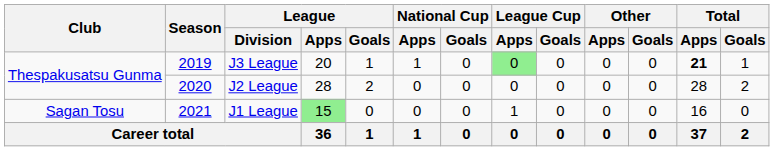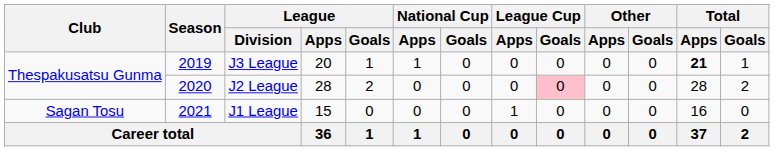J3 League | League Cup / Apps: lightgreen background -> no background
J2 League | League Cup / Goals: no background -> pink background
J1 League | League / Apps: lightgreen background -> no background
